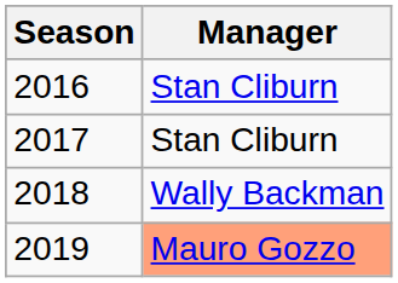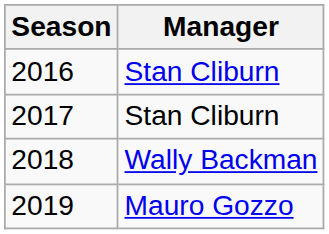2019 | Manager: lightsalmon background -> no background
